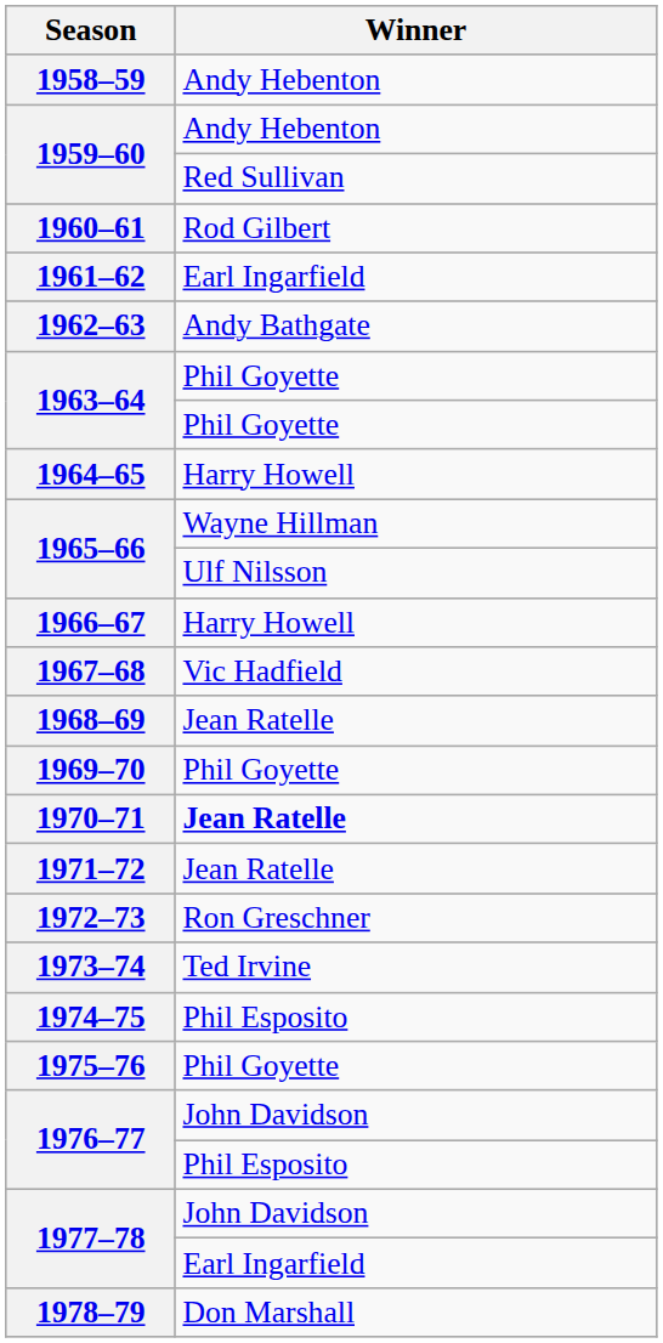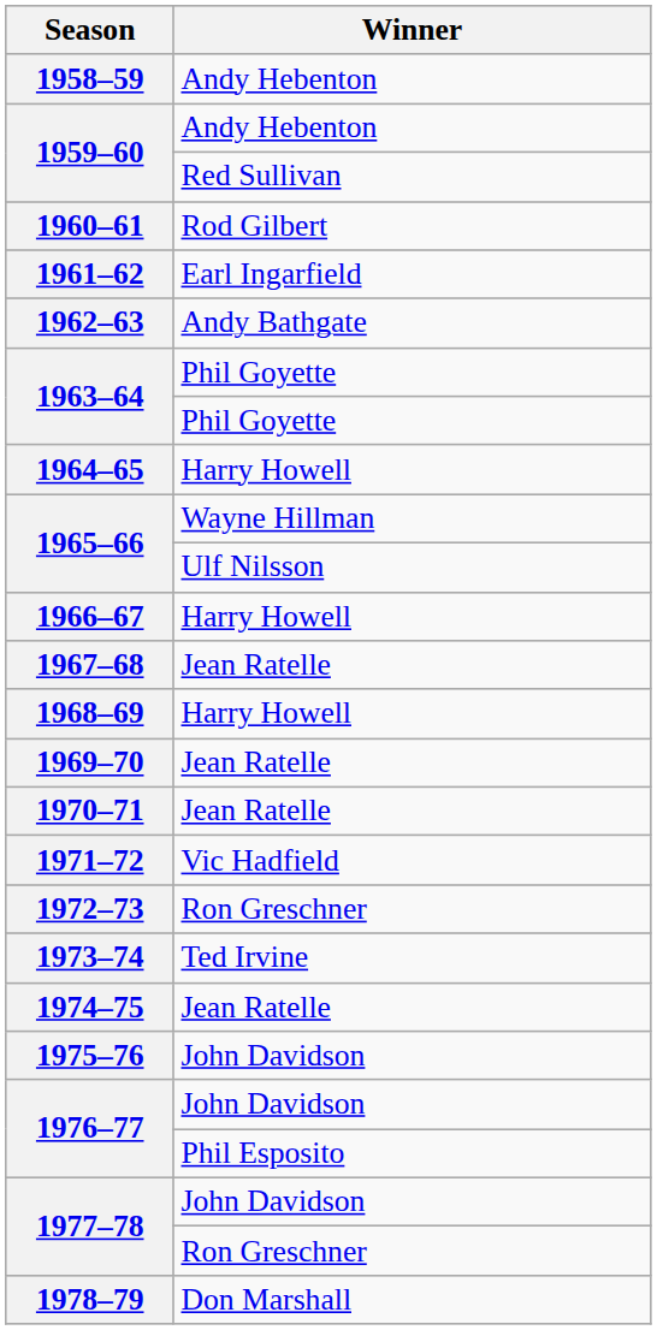row 14 | Winner: Vic Hadfield -> Jean Ratelle
row 15 | Winner: Jean Ratelle -> Harry Howell
row 16 | Winner: Phil Goyette -> Jean Ratelle
row 17 | Winner: bold -> normal
row 18 | Winner: Jean Ratelle -> Vic Hadfield
row 21 | Winner: Phil Esposito -> Jean Ratelle
row 22 | Winner: Phil Goyette -> John Davidson
row 26 | Winner: Earl Ingarfield -> Ron Greschner
